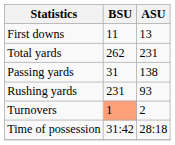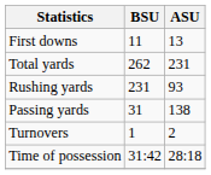rows swapped: Rushing yards <-> Passing yards
Turnovers | BSU: lightsalmon background -> no background
